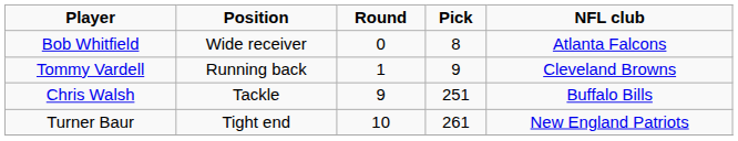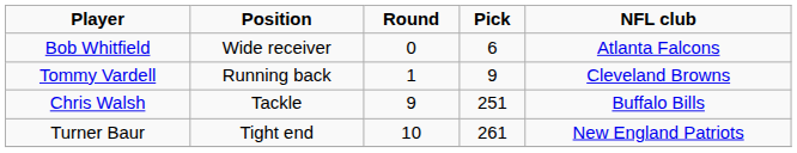Bob Whitfield | Pick: 8 -> 6
